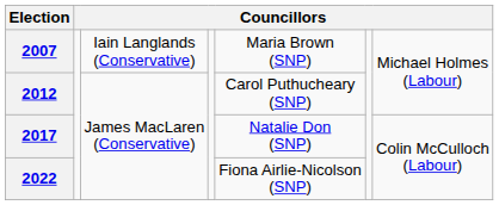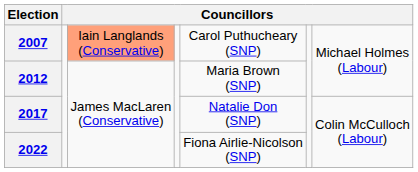2007 | column 3: no background -> lightsalmon background
2007 | column 5: Maria Brown (SNP) -> Carol Puthucheary (SNP)
2012 | column 5: Carol Puthucheary (SNP) -> Maria Brown (SNP)
